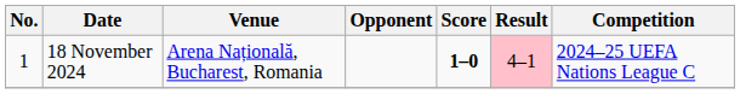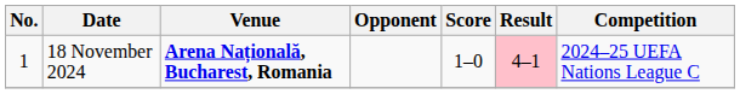18 November 2024 | Venue: normal -> bold
18 November 2024 | Score: bold -> normal
